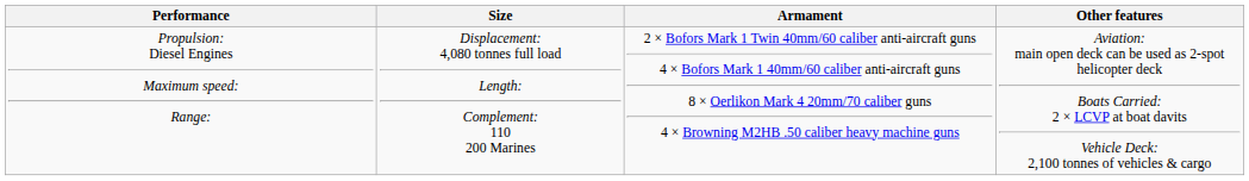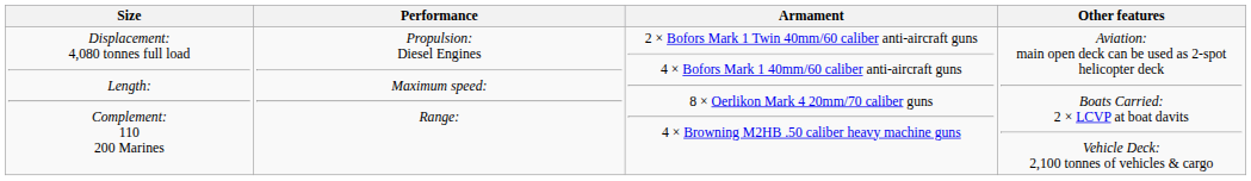columns swapped: Size <-> Performance
